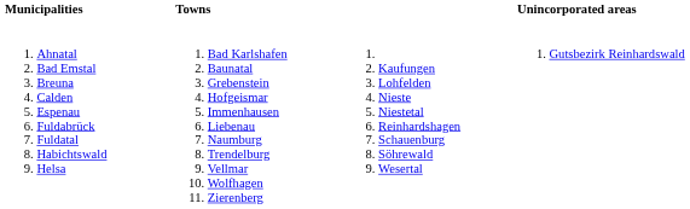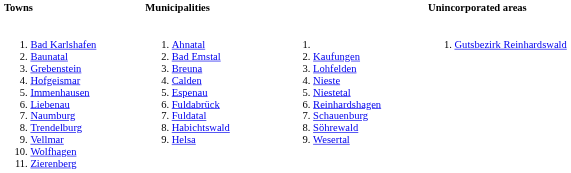columns swapped: Towns <-> Municipalities
